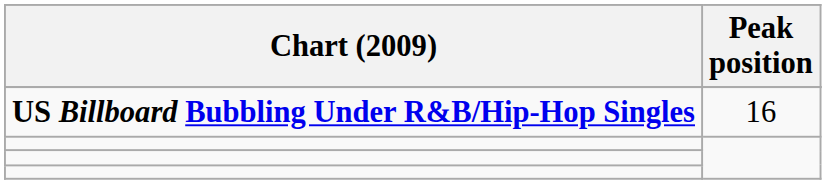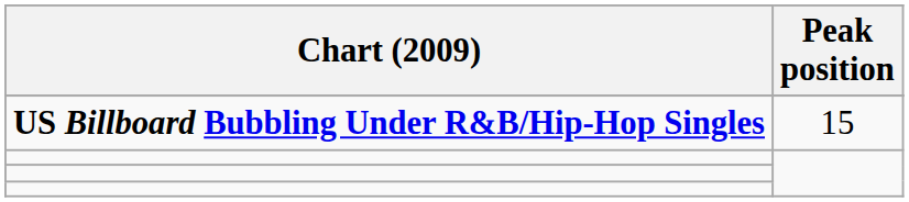row 2 | Peak position: 16 -> 15
